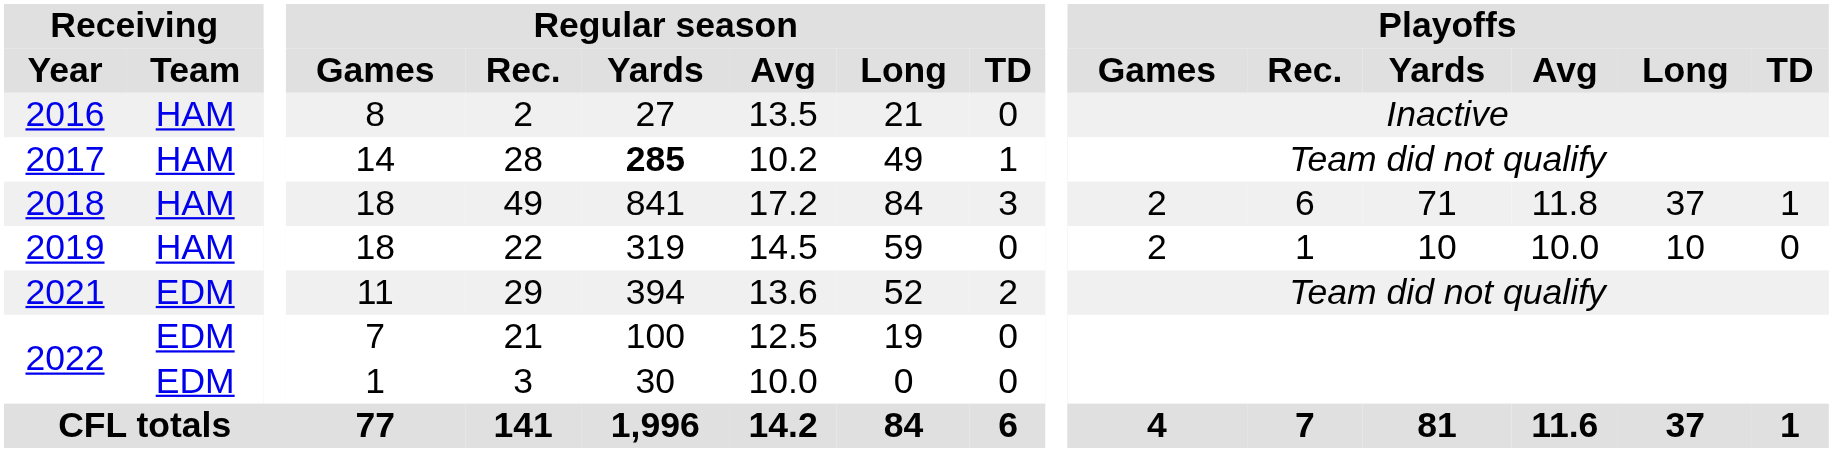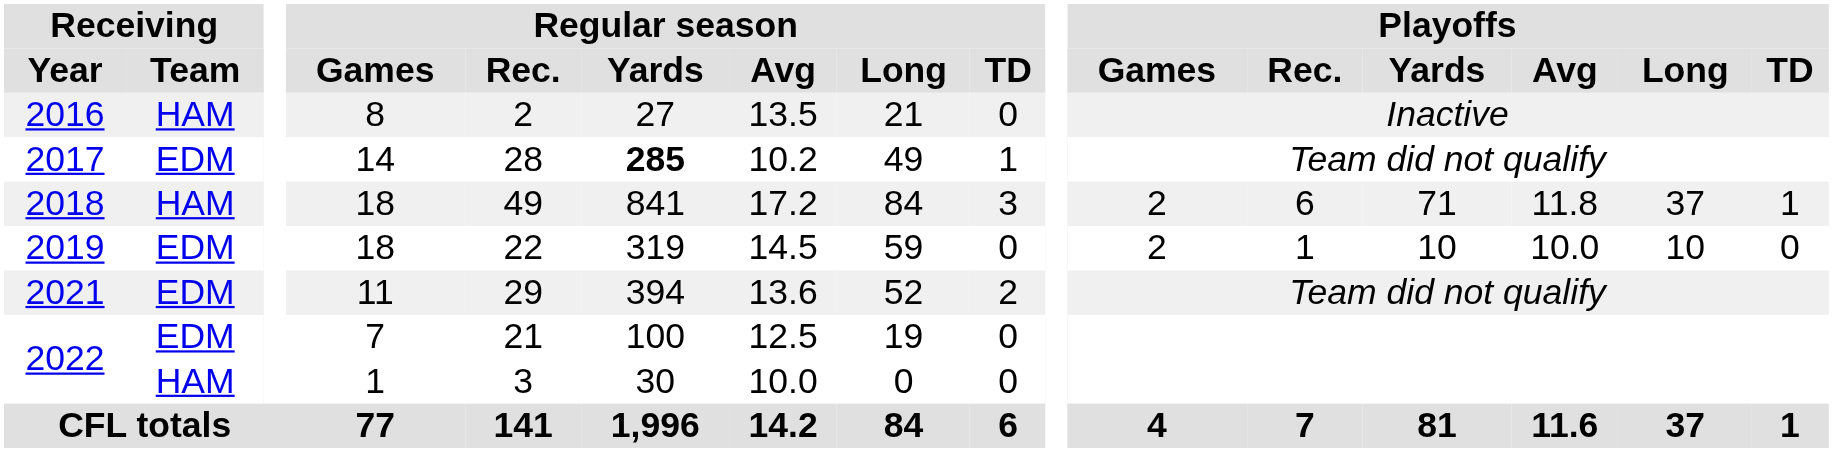2017 | Receiving / Team: HAM -> EDM
2019 | Receiving / Team: HAM -> EDM
2022 / 1 | Receiving / Team: EDM -> HAM
